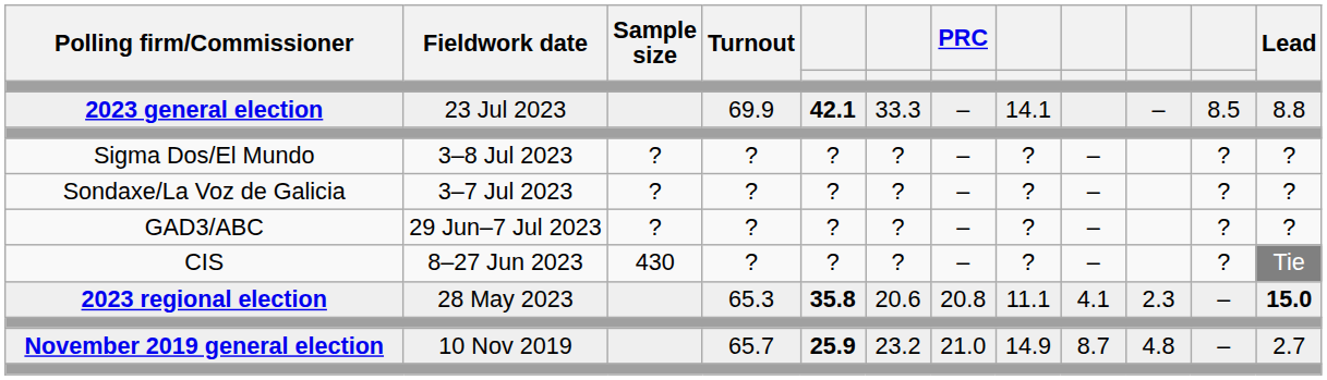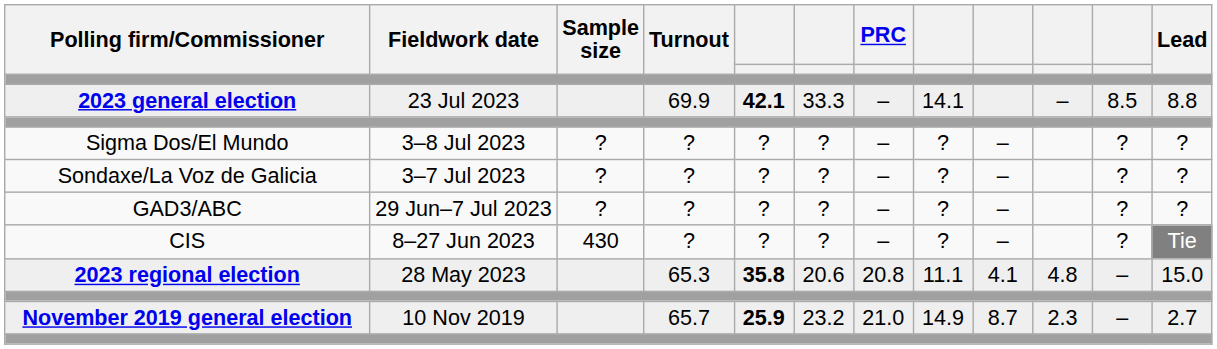2023 regional election | column 10: 2.3 -> 4.8
2023 regional election | Lead: bold -> normal
November 2019 general election | column 10: 4.8 -> 2.3
